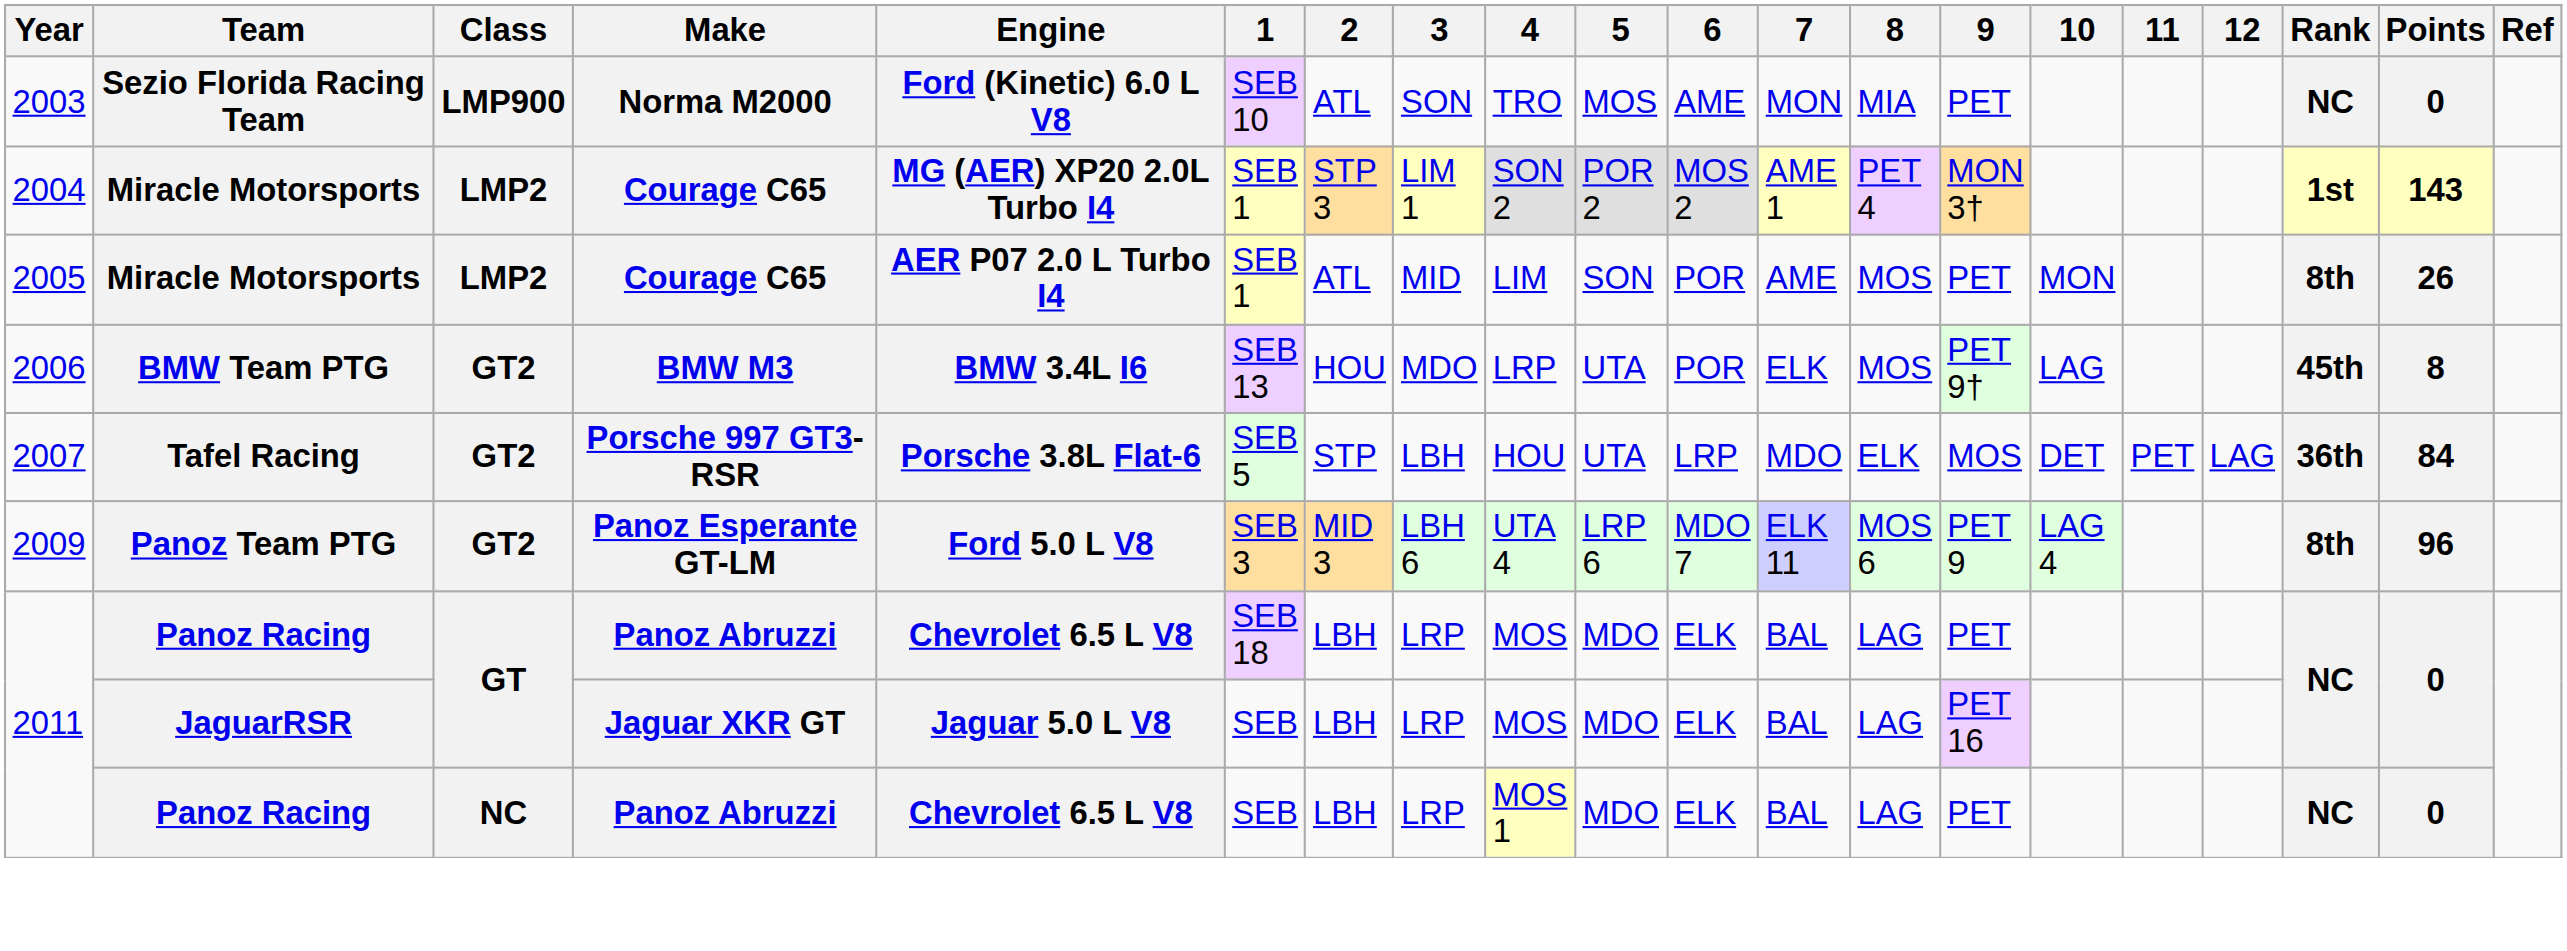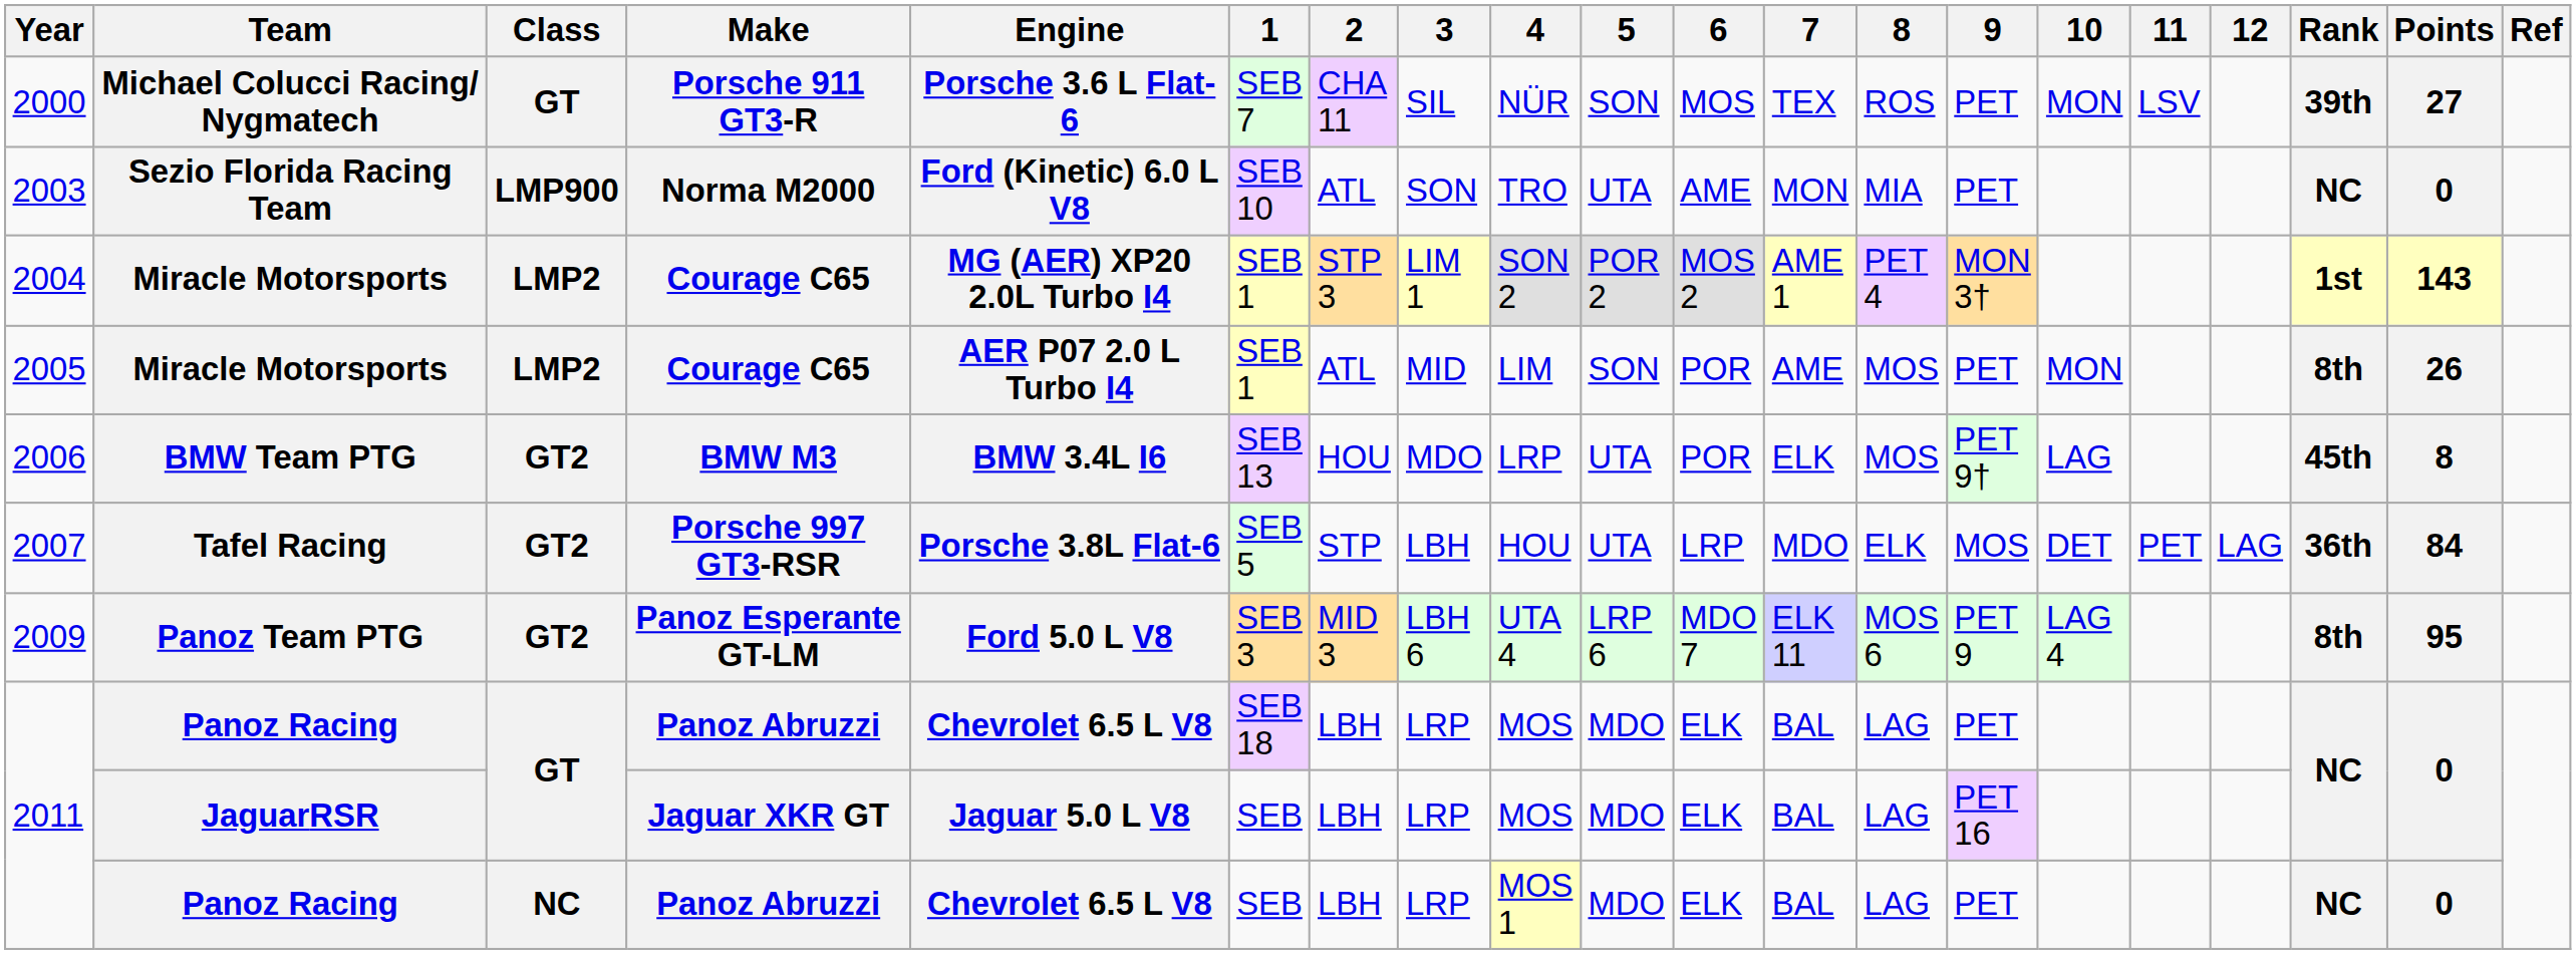+ row: 2000 | Michael Colucci Racing/ Nygmatech | GT | Porsche 911 GT3-R | Porsche 3.6 L Flat-6 | SEB 7 | CHA 11 | SIL | NÜR | SON | MOS | TEX | ROS | PET | MON | LSV | 39th | 27
2003 | 5: MOS -> UTA
2009 | Points: 96 -> 95
